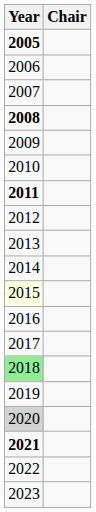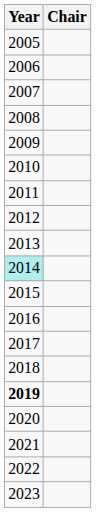2005 | Year: bold -> normal
2008 | Year: bold -> normal
2011 | Year: bold -> normal
2014 | Year: no background -> paleturquoise background
2015 | Year: lightyellow background -> no background
2018 | Year: lightgreen background -> no background
2019 | Year: normal -> bold
2020 | Year: lightgrey background -> no background
2021 | Year: bold -> normal
